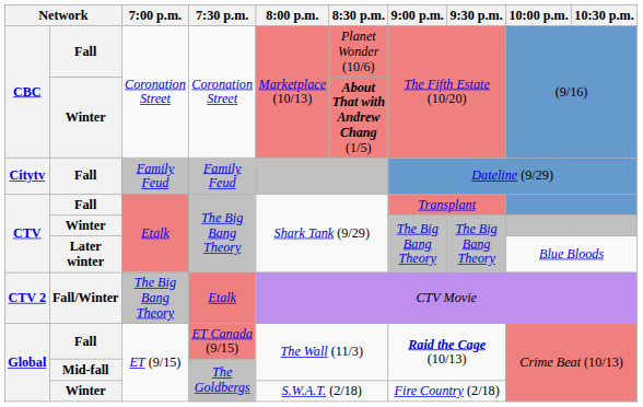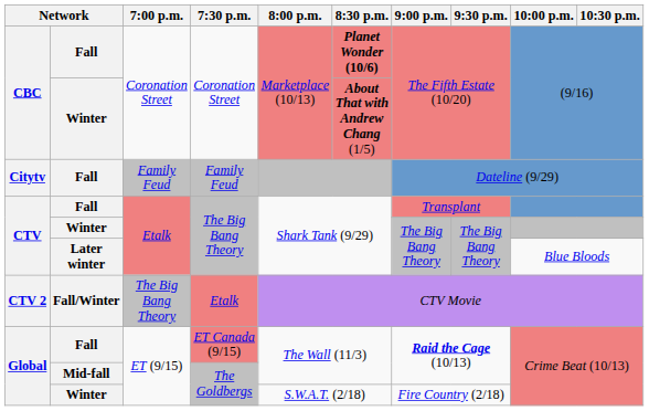Fall / Coronation Street | 8:30 p.m.: normal -> bold
